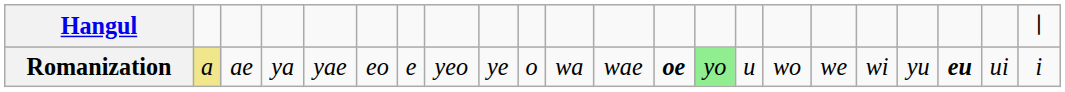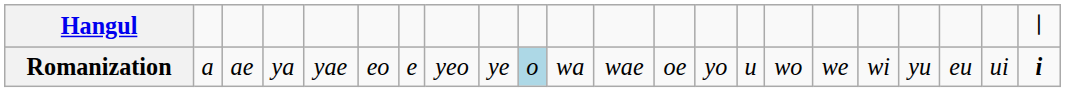Romanization | column 2: khaki background -> no background
Romanization | column 10: no background -> lightblue background
Romanization | column 13: bold -> normal
Romanization | column 14: lightgreen background -> no background
Romanization | column 20: bold -> normal
Romanization | column 22: normal -> bold
